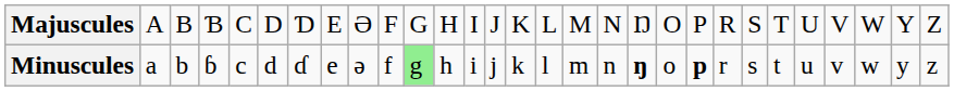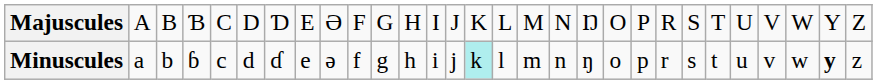Minuscules | column 11: lightgreen background -> no background
Minuscules | column 15: no background -> paleturquoise background
Minuscules | column 19: bold -> normal
Minuscules | column 21: bold -> normal
Minuscules | column 28: normal -> bold
